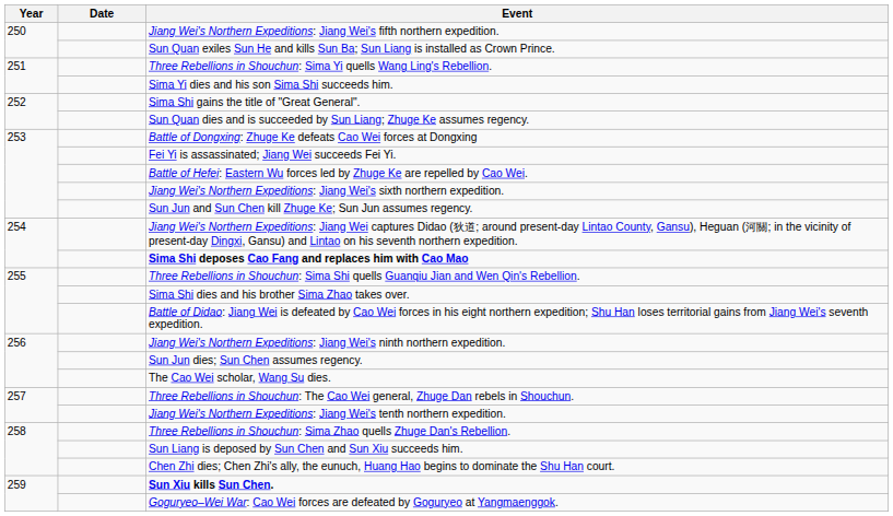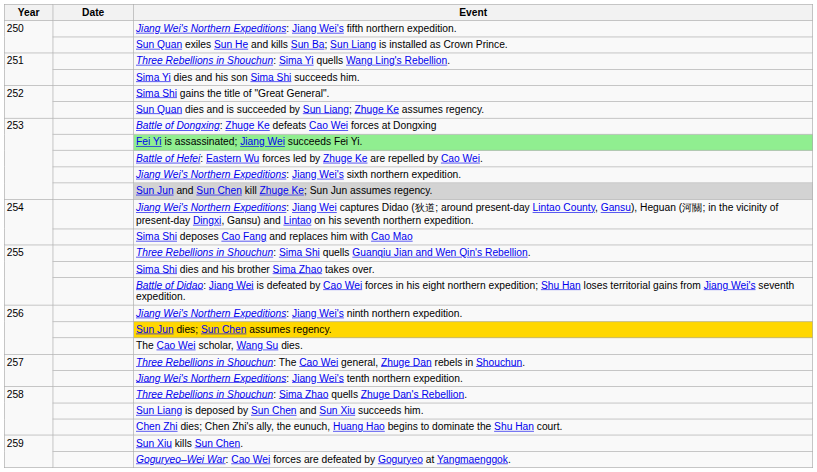Fei Yi is assassinated; Jiang Wei succeeds Fei Yi. | Event: no background -> lightgreen background
Sun Jun and Sun Chen kill Zhuge Ke; Sun Jun assumes regency. | Event: no background -> lightgrey background
Sima Shi deposes Cao Fang and replaces him with Cao Mao | Event: bold -> normal
Sun Jun dies; Sun Chen assumes regency. | Event: no background -> gold background
Sun Xiu kills Sun Chen. | Event: bold -> normal
